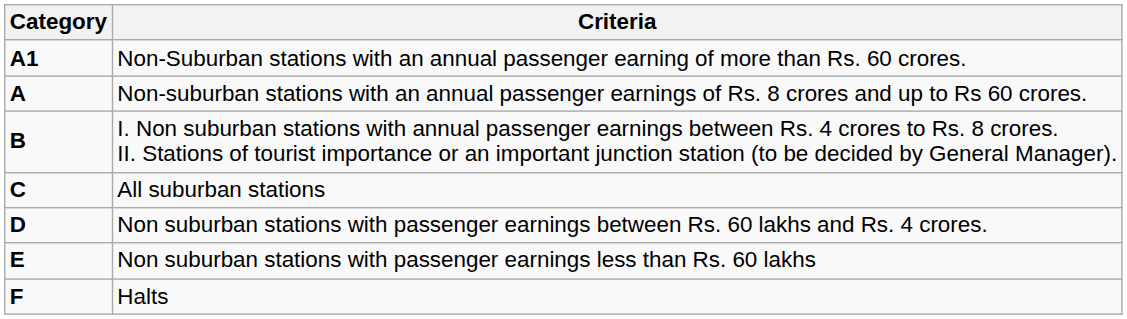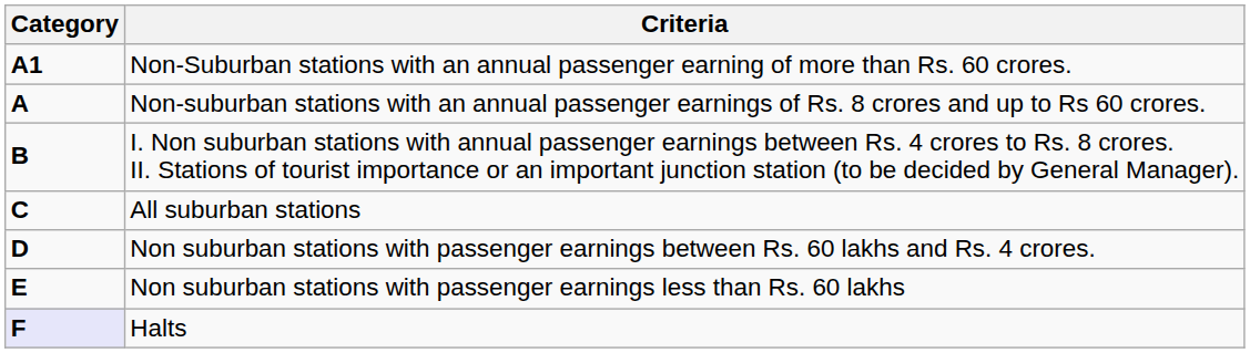Halts | Category: no background -> lavender background
